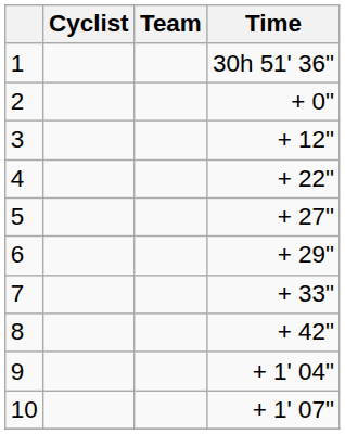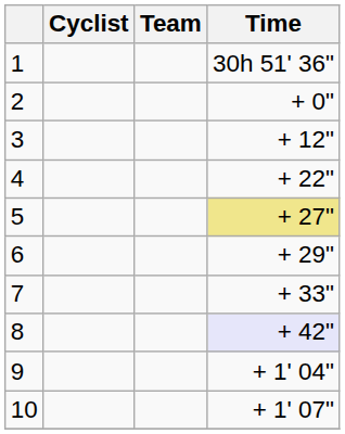5 | Time: no background -> khaki background
8 | Time: no background -> lavender background
